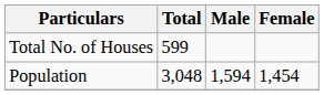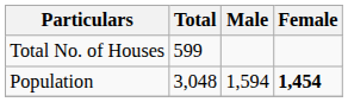Population | Female: normal -> bold
